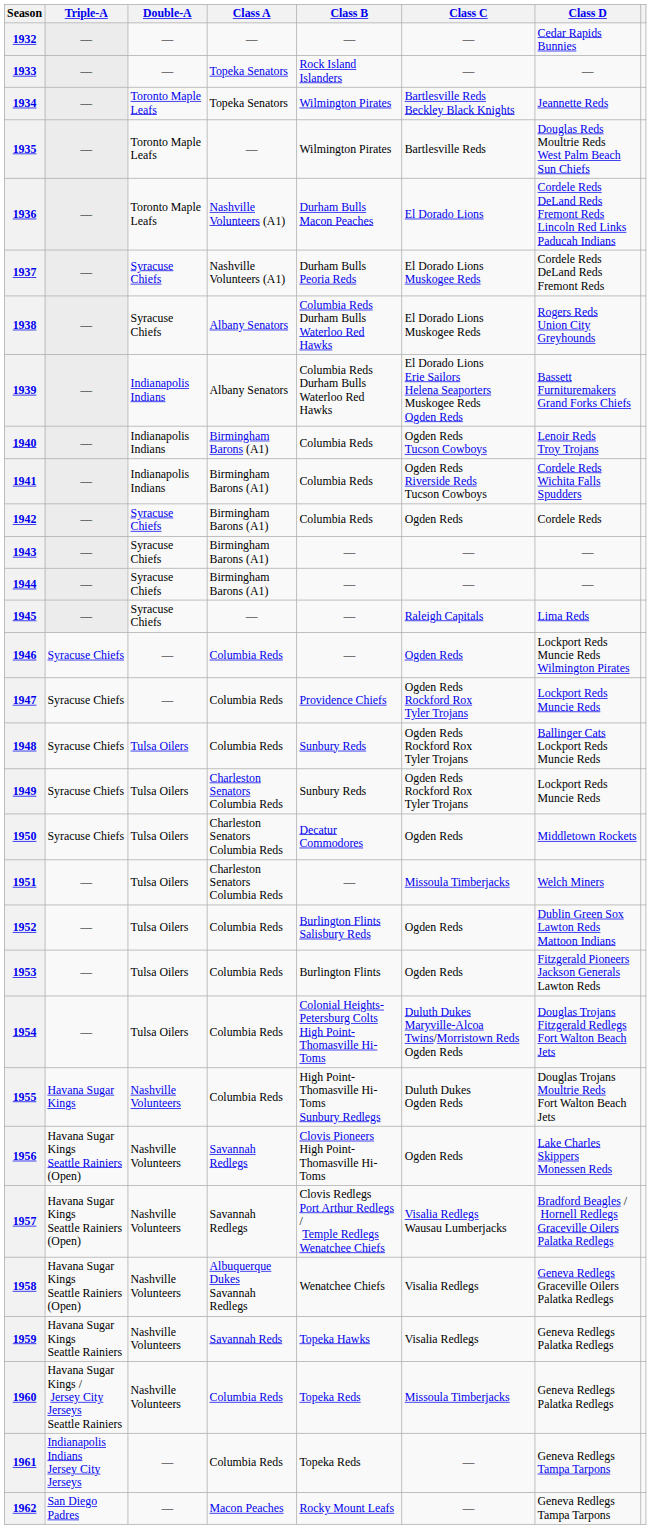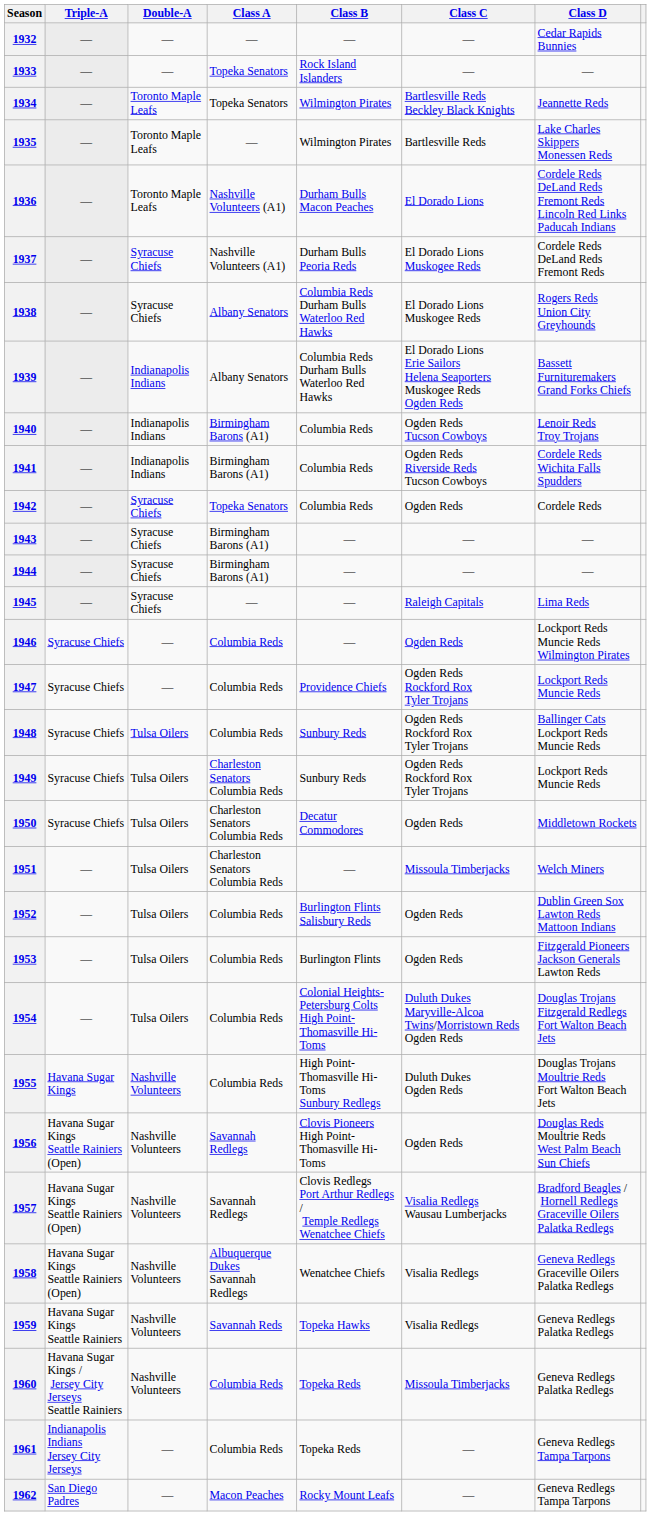1935 | Class D: Douglas Reds Moultrie Reds West Palm Beach Sun Chiefs -> Lake Charles Skippers Monessen Reds
1942 | Class A: Birmingham Barons (A1) -> Topeka Senators
1956 | Class D: Lake Charles Skippers Monessen Reds -> Douglas Reds Moultrie Reds West Palm Beach Sun Chiefs
